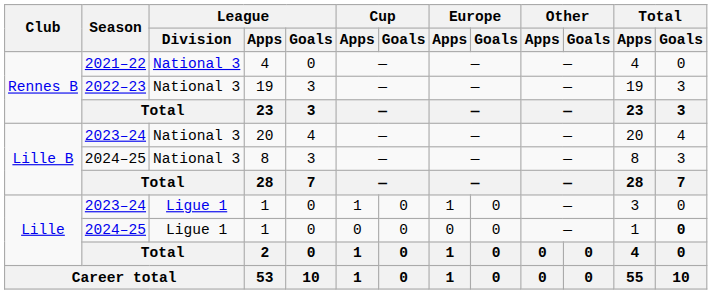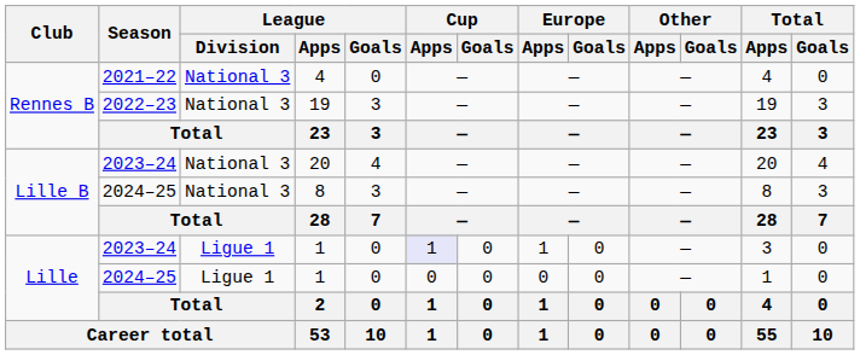2023–24 / 1 | Cup / Apps: no background -> lavender background
2024–25 / 1 | Total / Goals: bold -> normal
